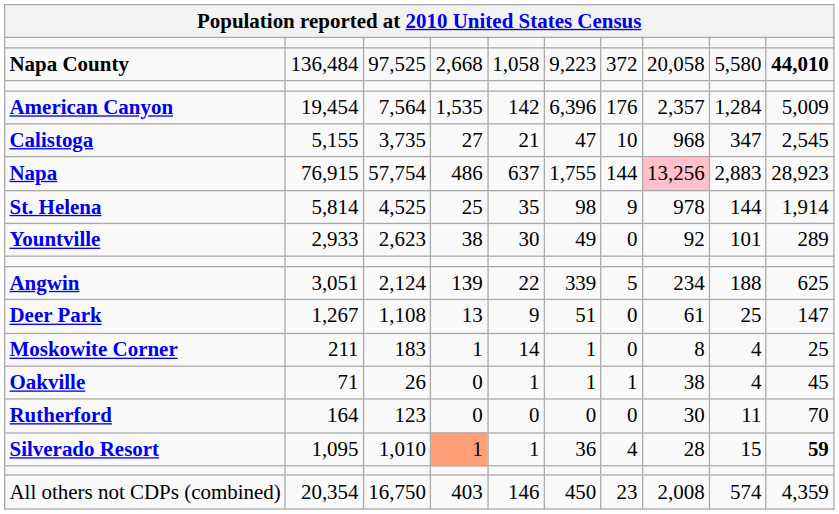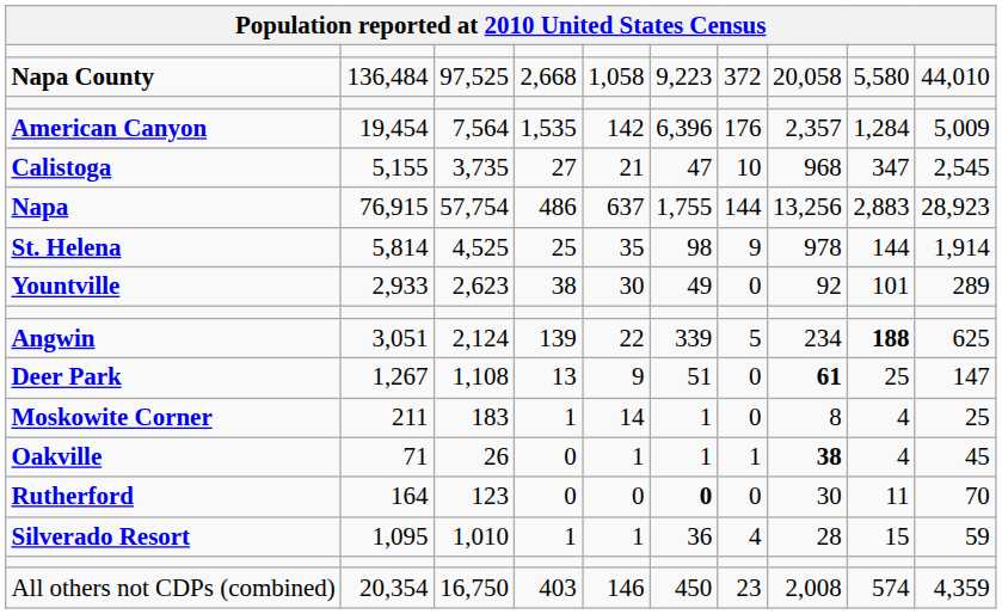Napa County | column 10: bold -> normal
Napa | column 8: pink background -> no background
Angwin | column 9: normal -> bold
Deer Park | column 8: normal -> bold
Oakville | column 8: normal -> bold
Rutherford | column 6: normal -> bold
Silverado Resort | column 4: lightsalmon background -> no background
Silverado Resort | column 10: bold -> normal
